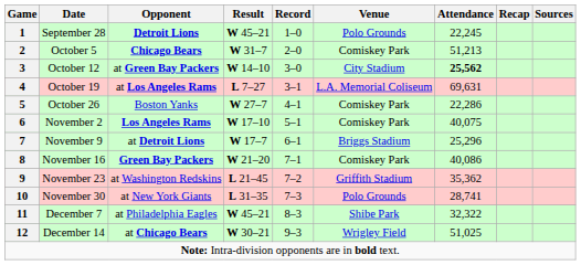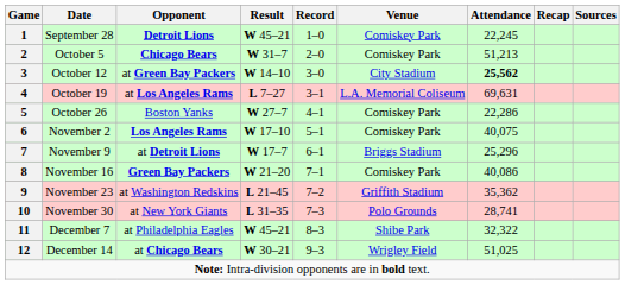1 | Venue: Polo Grounds -> Comiskey Park
